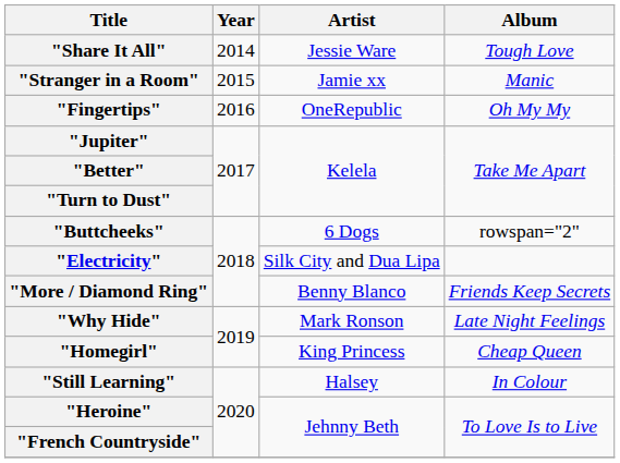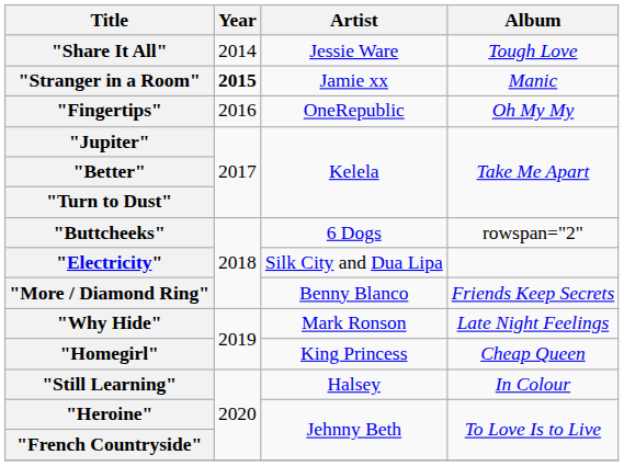"Stranger in a Room" | Year: normal -> bold
